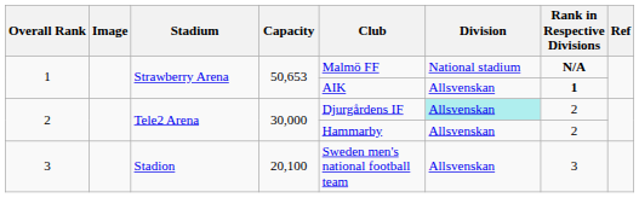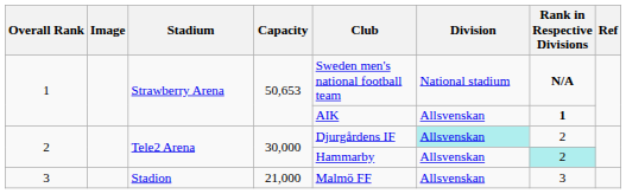row 2 | Club: Malmö FF -> Sweden men's national football team
row 5 | Rank in Respective Divisions: no background -> paleturquoise background
row 6 | Capacity: 20,100 -> 21,000
row 6 | Club: Sweden men's national football team -> Malmö FF
